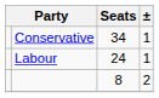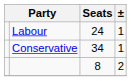rows swapped: Conservative <-> Labour
